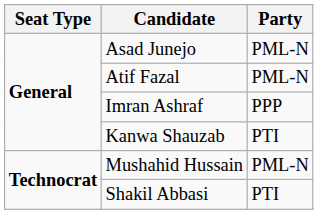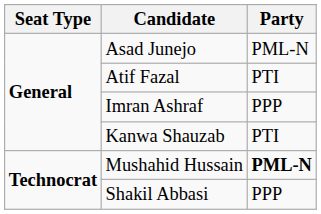Atif Fazal | Party: PML-N -> PTI
Mushahid Hussain | Party: normal -> bold
Shakil Abbasi | Party: PTI -> PPP
